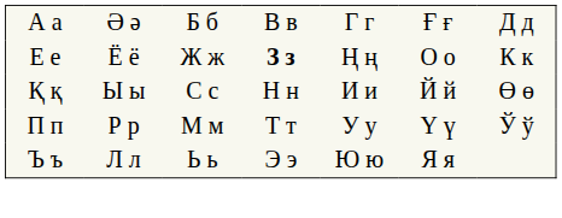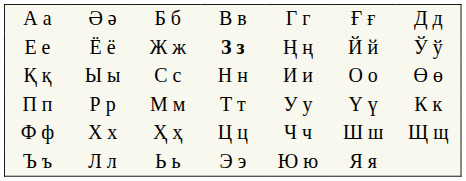Е е | column 6: О о -> Й й
Е е | column 7: К к -> Ў ў
Қ қ | column 6: Й й -> О о
П п | column 7: Ў ў -> К к
+ row: Ф ф | Х х | Ҳ ҳ | Ц ц | Ч ч | Ш ш | Щ щ
